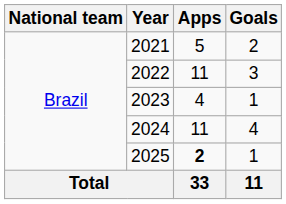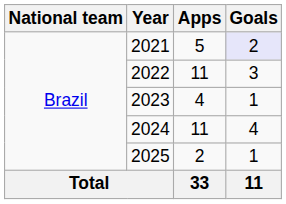2021 | Goals: no background -> lavender background
2025 | Apps: bold -> normal
